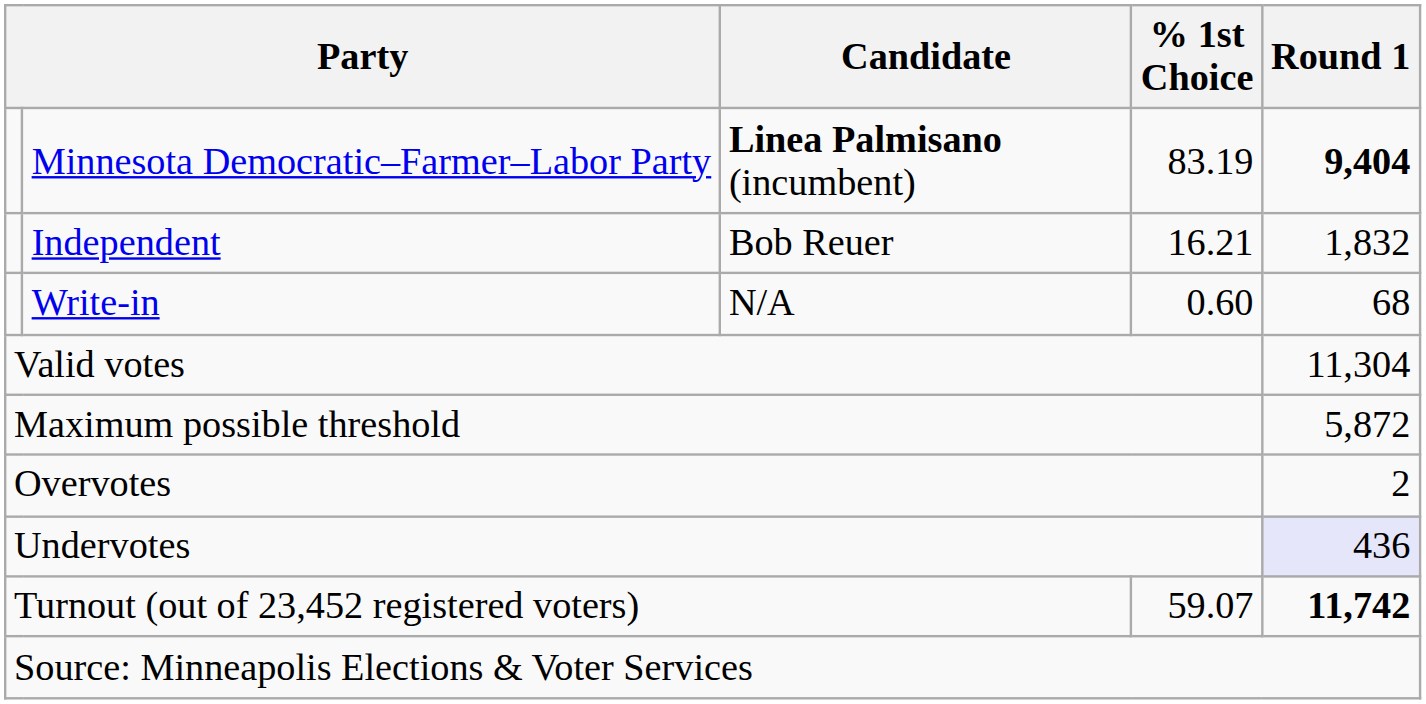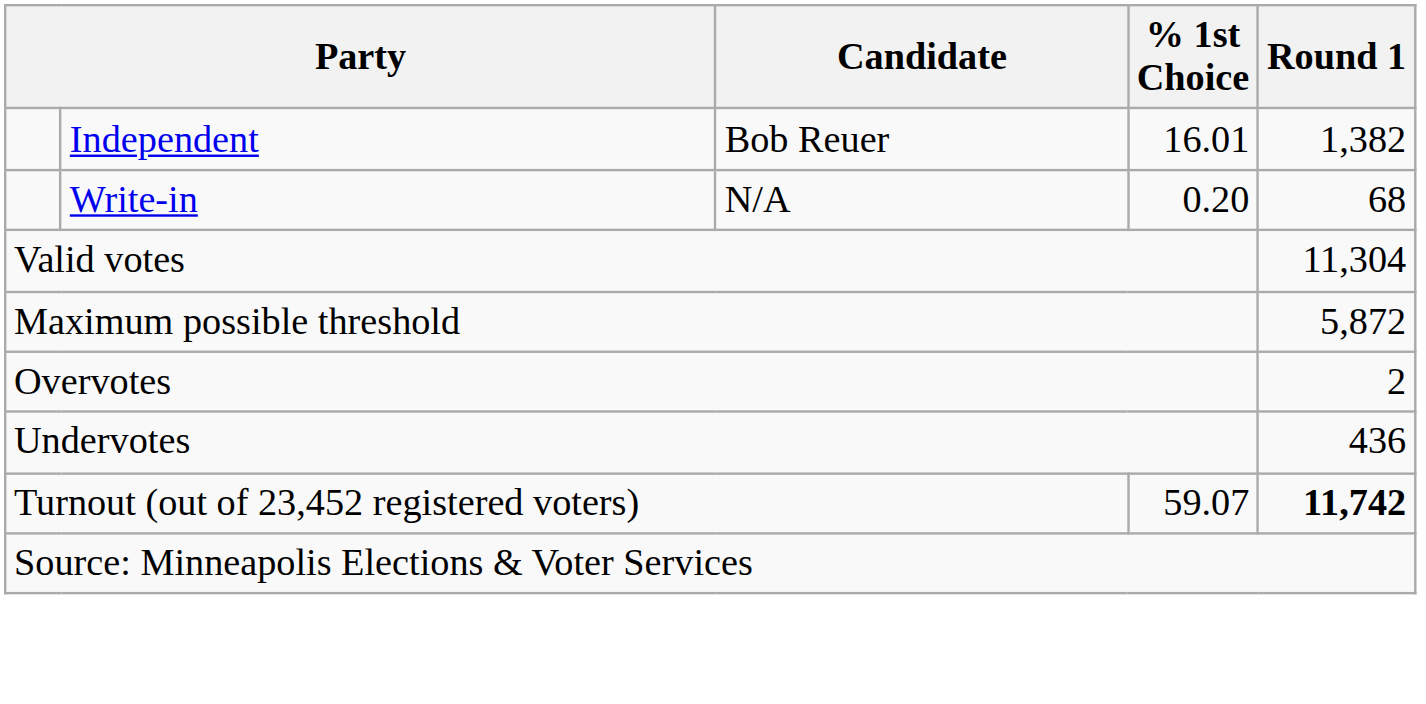- row: Minnesota Democratic–Farmer–Labor Party | Linea Palmisano (incumbent) | 83.19 | 9,404
Independent | % 1st Choice: 16.21 -> 16.01
Independent | Round 1: 1,832 -> 1,382
Write-in | % 1st Choice: 0.60 -> 0.20
Undervotes | Round 1: lavender background -> no background
